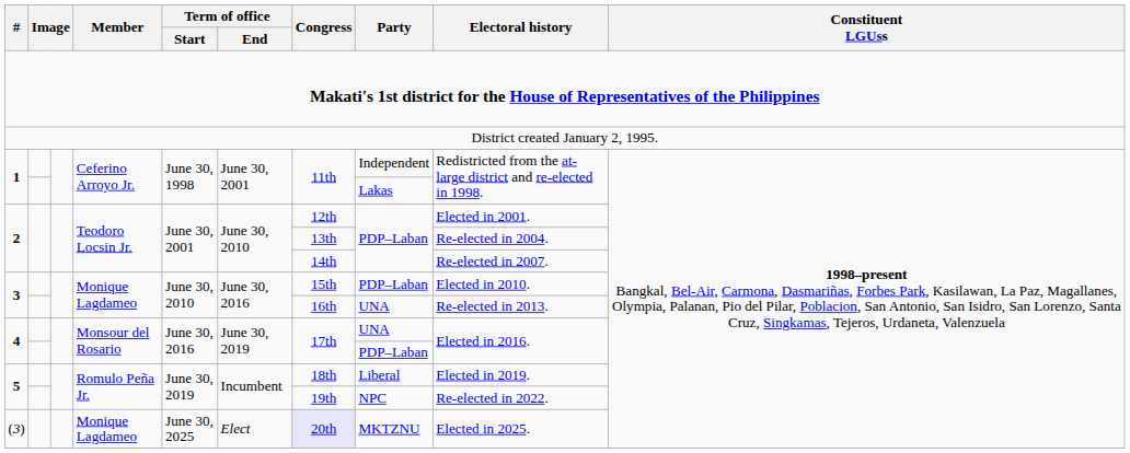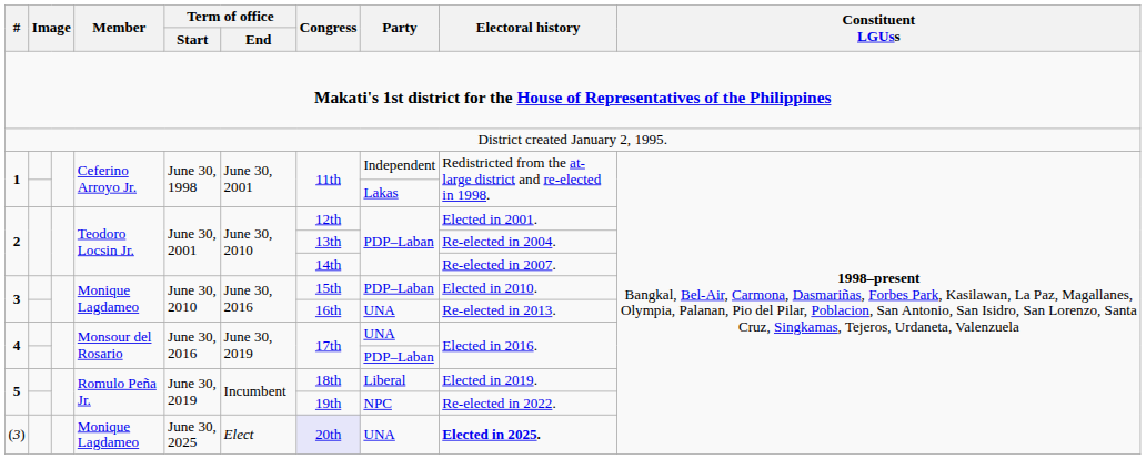(3) | Party: MKTZNU -> UNA
(3) | Electoral history: normal -> bold
